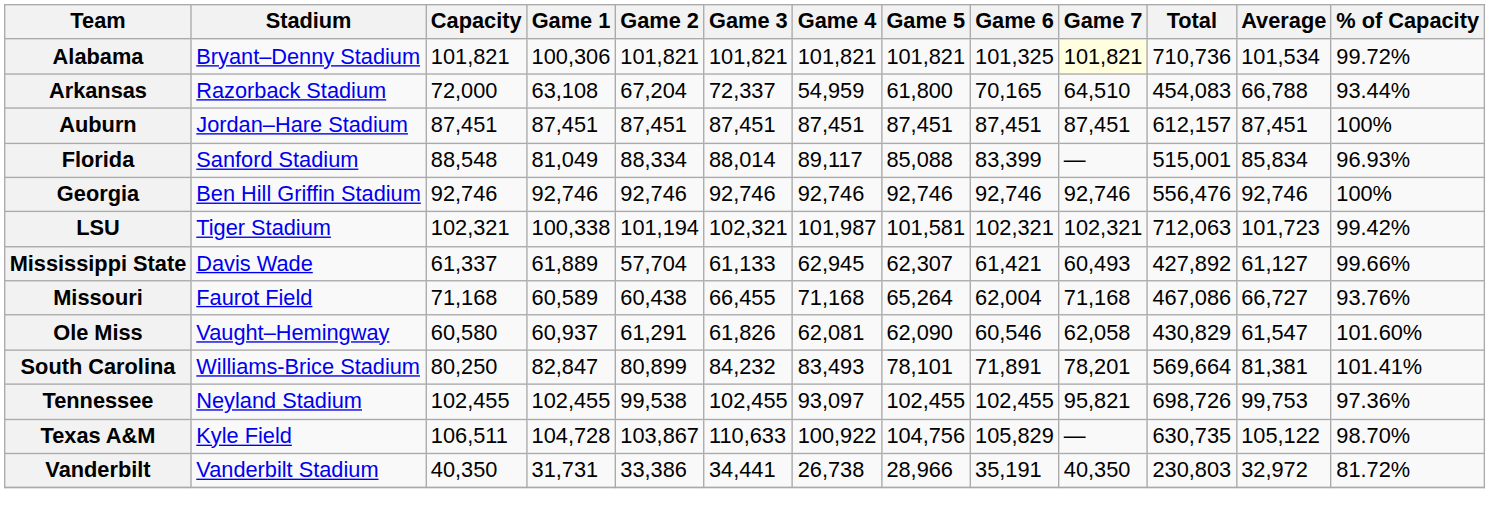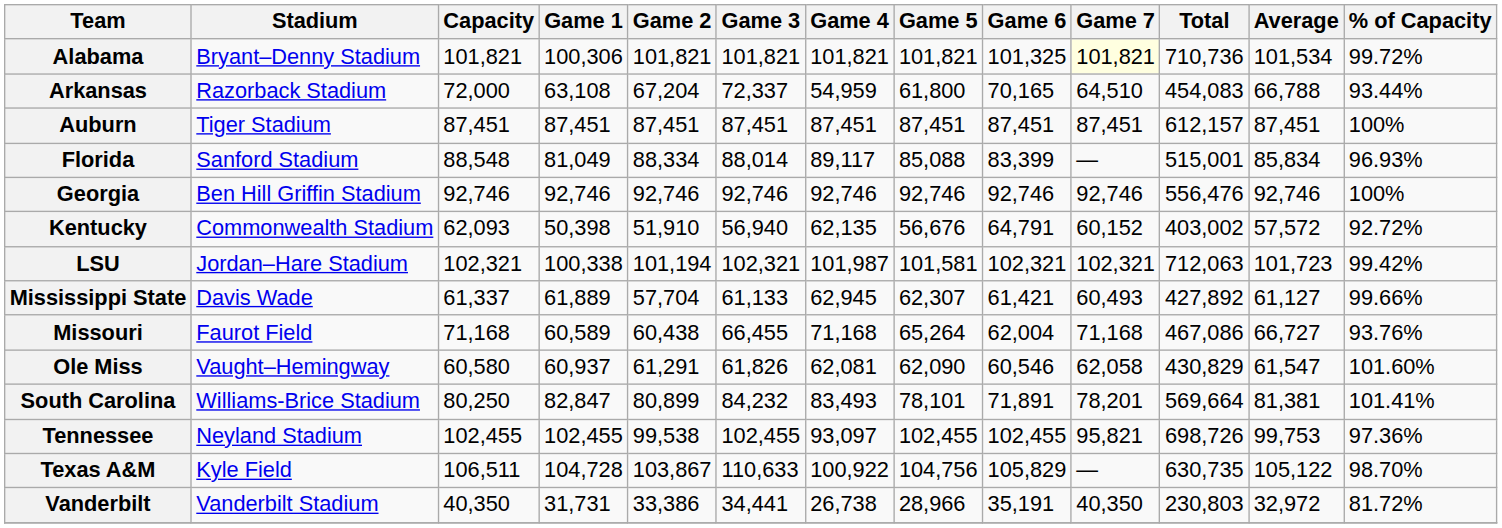Auburn | Stadium: Jordan–Hare Stadium -> Tiger Stadium
+ row: Kentucky | Commonwealth Stadium | 62,093 | 50,398 | 51,910 | 56,940 | 62,135 | 56,676 | 64,791 | 60,152 | 403,002 | 57,572 | 92.72%
LSU | Stadium: Tiger Stadium -> Jordan–Hare Stadium
